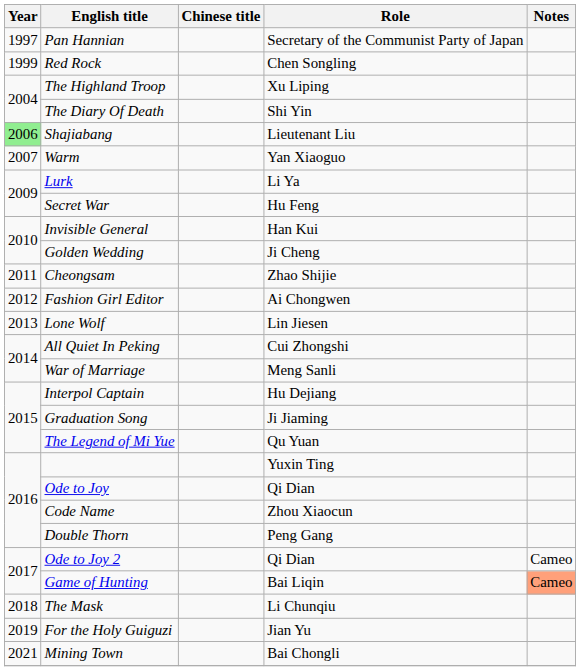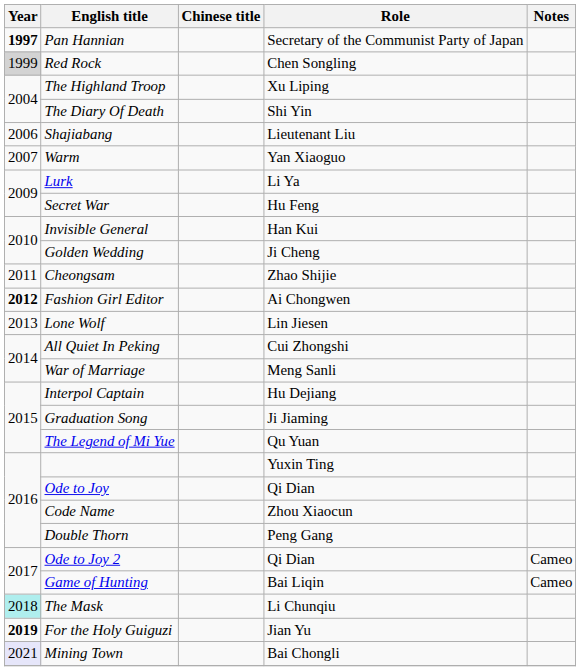Pan Hannian | Year: normal -> bold
Red Rock | Year: no background -> lightgrey background
Shajiabang | Year: lightgreen background -> no background
Fashion Girl Editor | Year: normal -> bold
Game of Hunting | Notes: lightsalmon background -> no background
The Mask | Year: no background -> paleturquoise background
For the Holy Guiguzi | Year: normal -> bold
Mining Town | Year: no background -> lavender background
